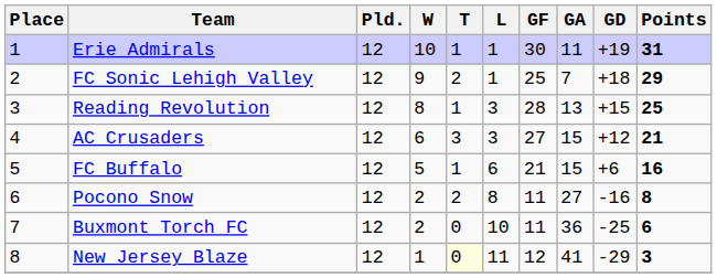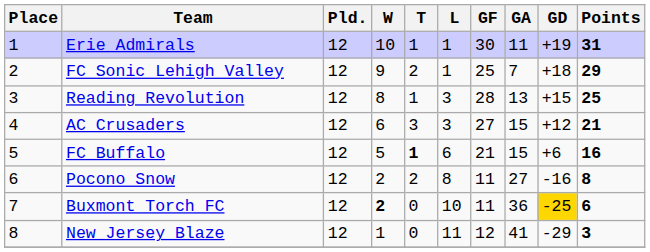FC Buffalo | T: normal -> bold
Buxmont Torch FC | W: normal -> bold
Buxmont Torch FC | GD: no background -> gold background
New Jersey Blaze | T: lightyellow background -> no background
